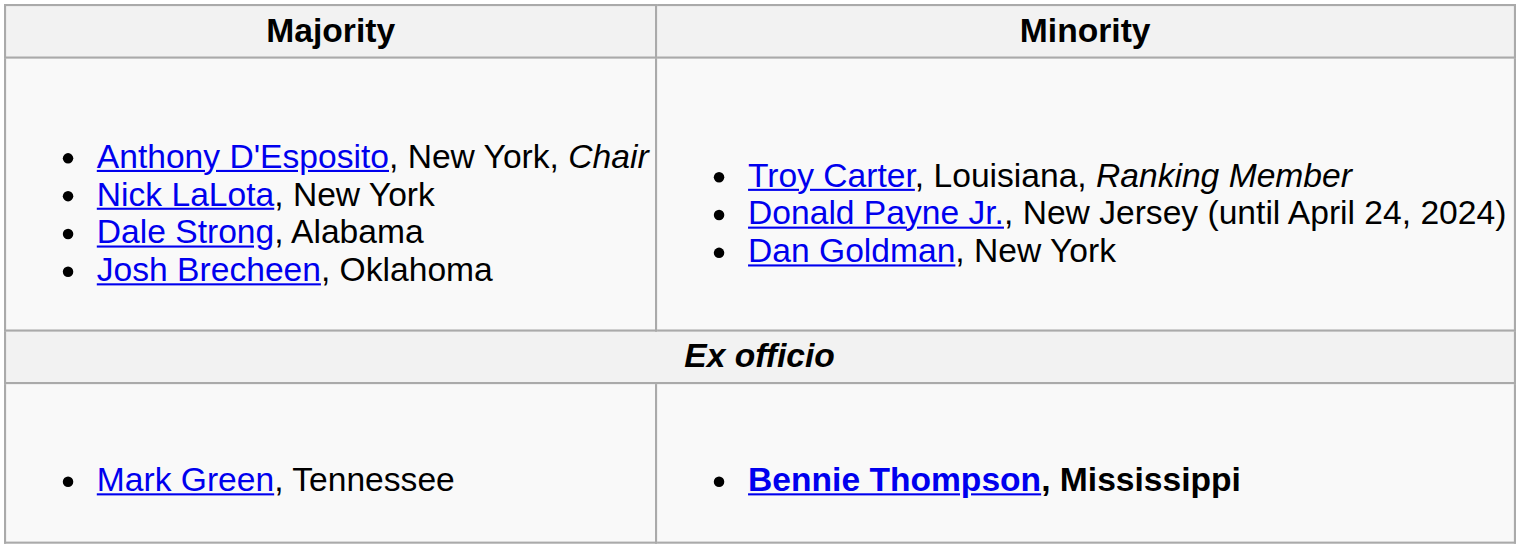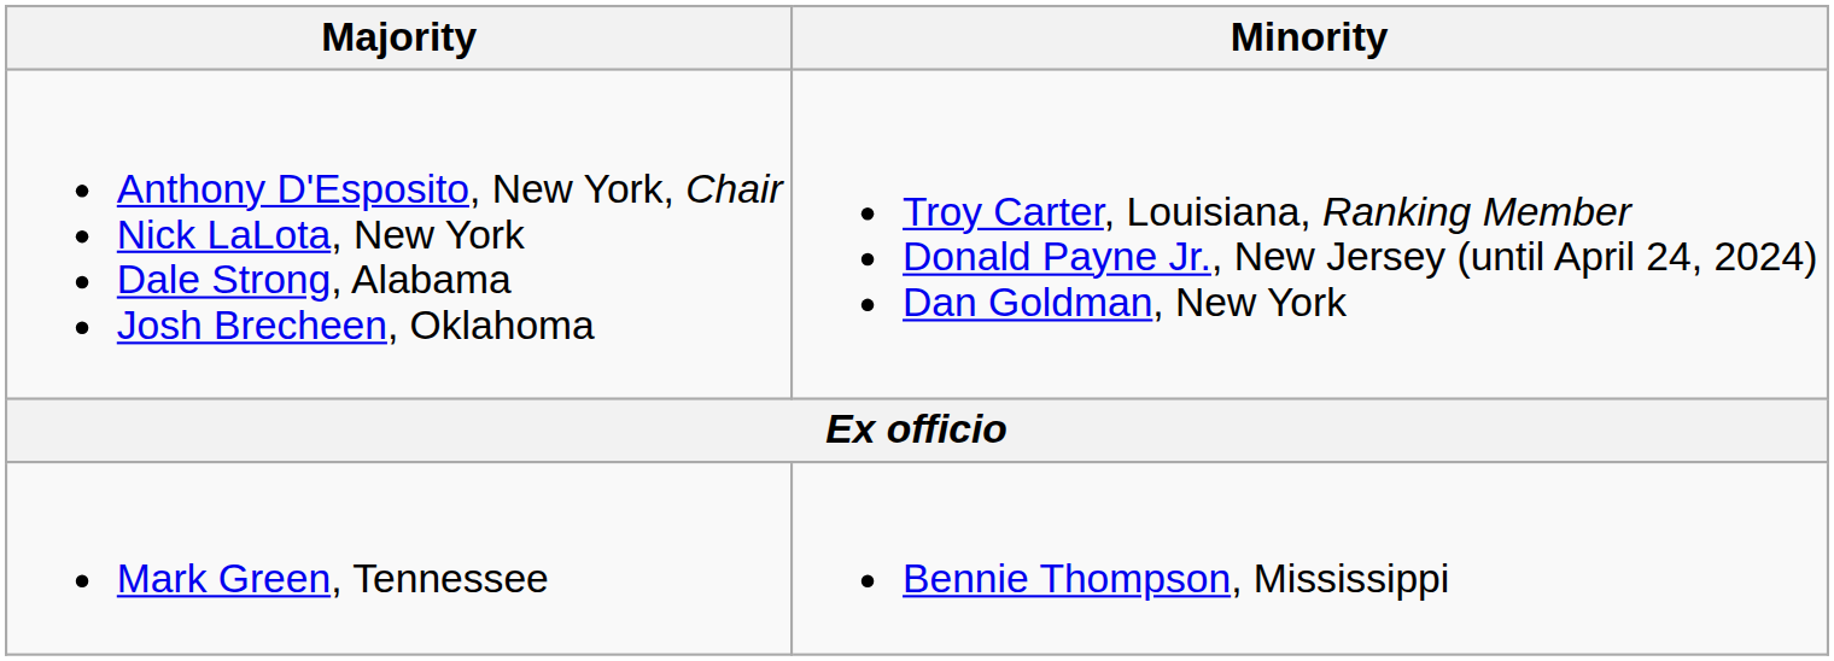Mark Green, Tennessee | Minority: bold -> normal
